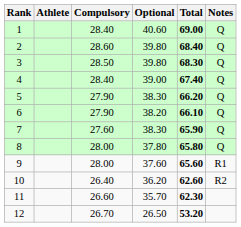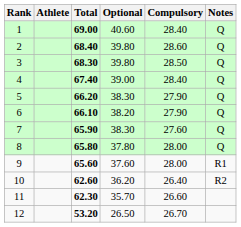columns swapped: Compulsory <-> Total
